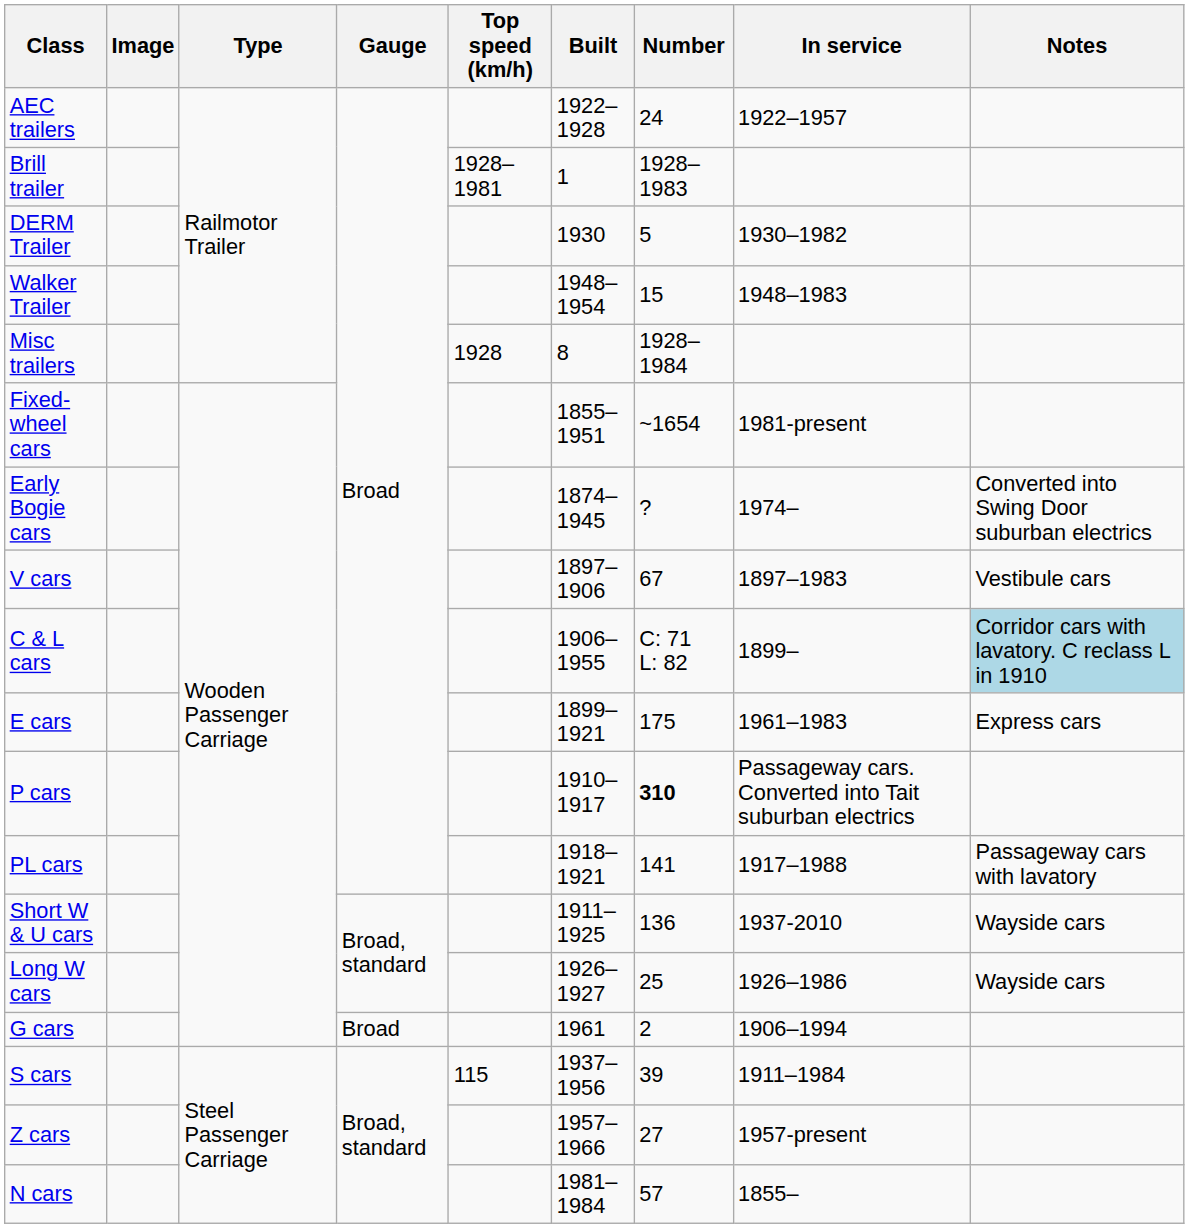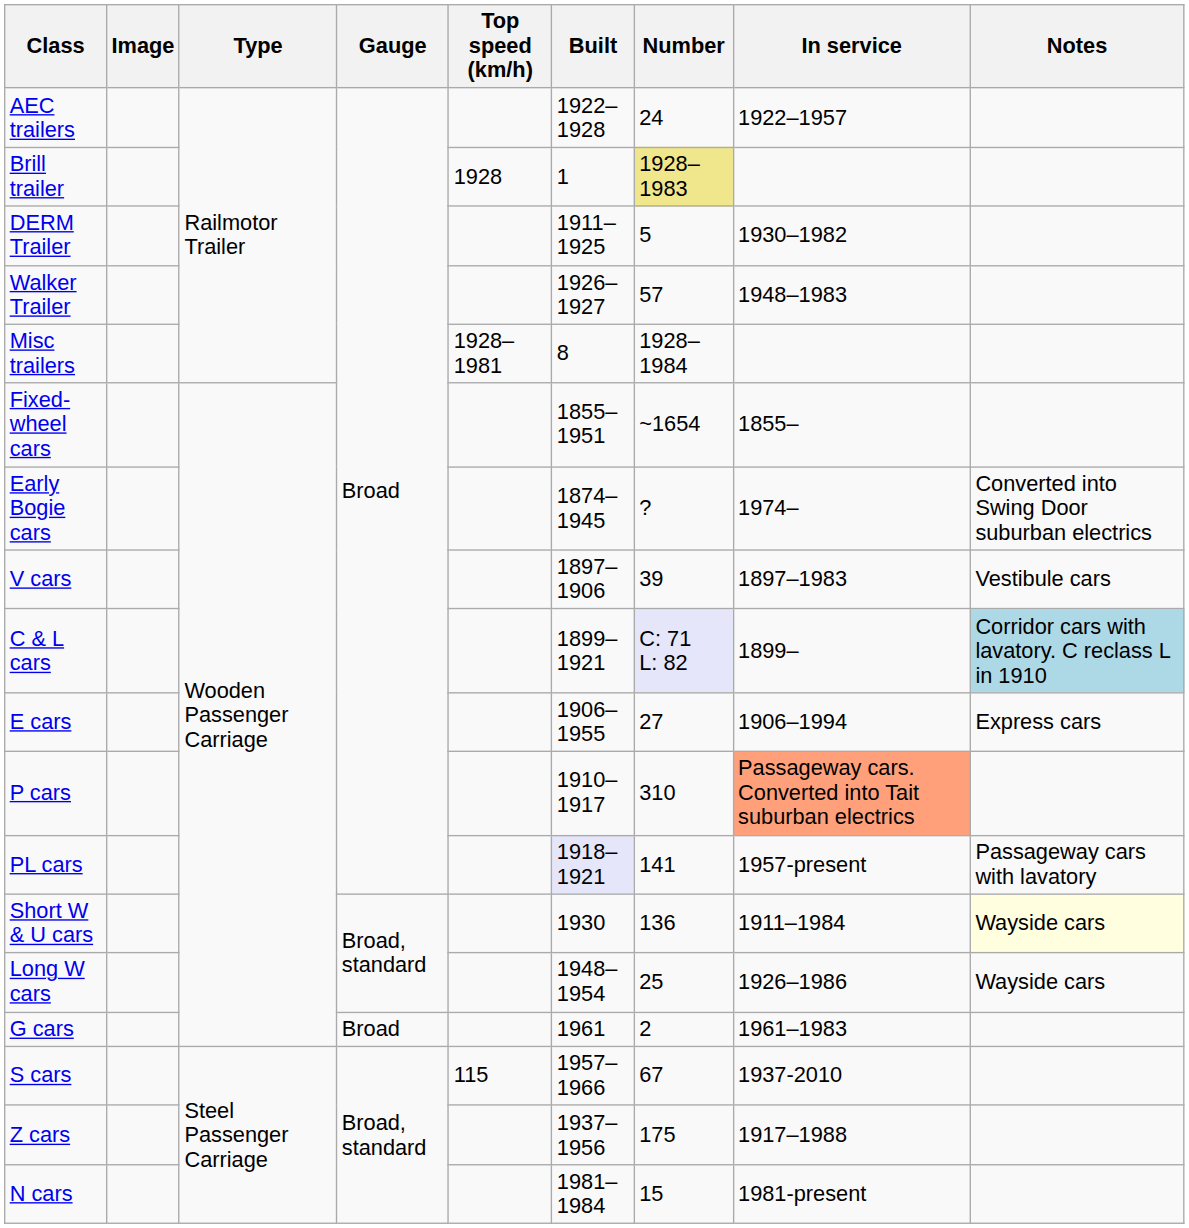Brill trailer | Top speed (km/h): 1928–1981 -> 1928
Brill trailer | Number: no background -> khaki background
DERM Trailer | Built: 1930 -> 1911–1925
Walker Trailer | Built: 1948–1954 -> 1926–1927
Walker Trailer | Number: 15 -> 57
Misc trailers | Top speed (km/h): 1928 -> 1928–1981
Fixed-wheel cars | In service: 1981-present -> 1855–
V cars | Number: 67 -> 39
C & L cars | Built: 1906–1955 -> 1899–1921
C & L cars | Number: no background -> lavender background
E cars | Built: 1899–1921 -> 1906–1955
E cars | Number: 175 -> 27
E cars | In service: 1961–1983 -> 1906–1994
P cars | Number: bold -> normal
P cars | In service: no background -> lightsalmon background
PL cars | Built: no background -> lavender background
PL cars | In service: 1917–1988 -> 1957-present
Short W & U cars | Built: 1911–1925 -> 1930
Short W & U cars | In service: 1937-2010 -> 1911–1984
Short W & U cars | Notes: no background -> lightyellow background
Long W cars | Built: 1926–1927 -> 1948–1954
G cars | In service: 1906–1994 -> 1961–1983
S cars | Built: 1937–1956 -> 1957–1966
S cars | Number: 39 -> 67
S cars | In service: 1911–1984 -> 1937-2010
Z cars | Built: 1957–1966 -> 1937–1956
Z cars | Number: 27 -> 175
Z cars | In service: 1957-present -> 1917–1988
N cars | Number: 57 -> 15
N cars | In service: 1855– -> 1981-present
